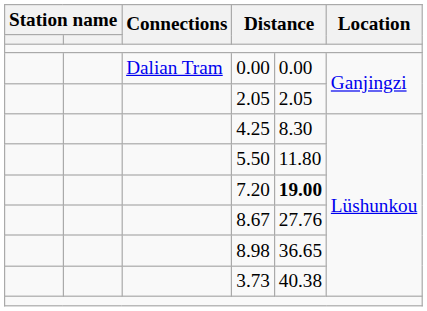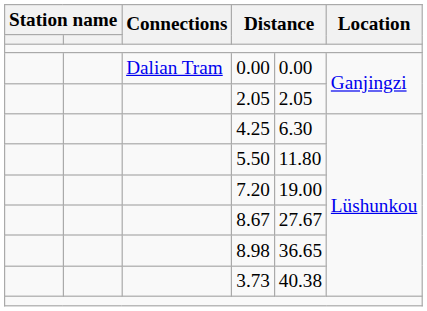4.25 | column 5: 8.30 -> 6.30
7.20 | column 5: bold -> normal
8.67 | column 5: 27.76 -> 27.67
